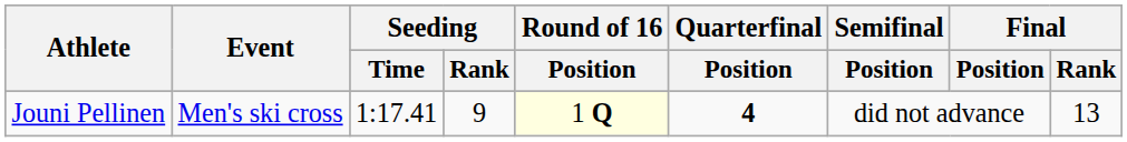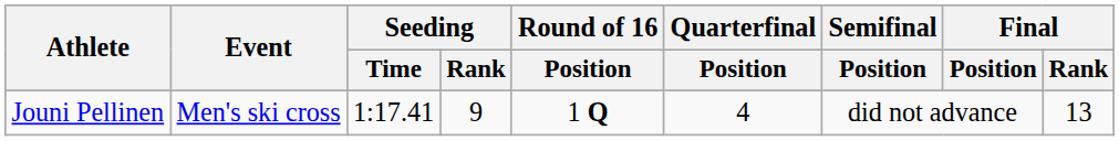Jouni Pellinen | Round of 16 / Position: lightyellow background -> no background
Jouni Pellinen | Quarterfinal / Position: bold -> normal
